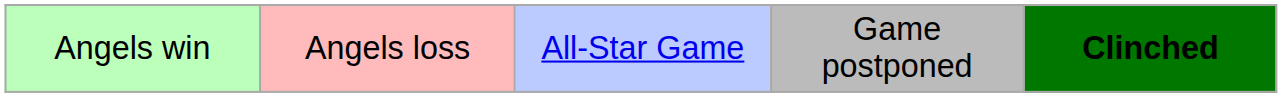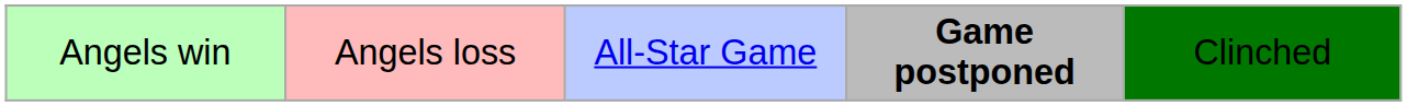row 1 | column 4: normal -> bold
row 1 | column 5: bold -> normal
